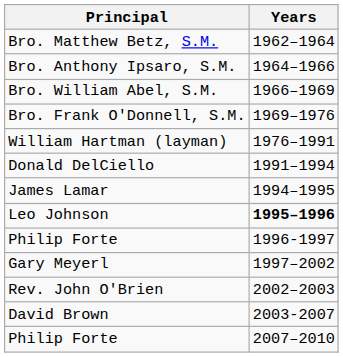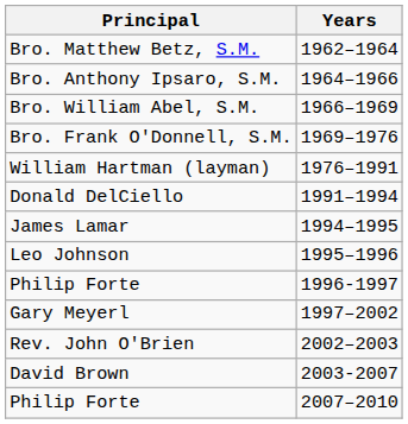row 9 | Years: bold -> normal
